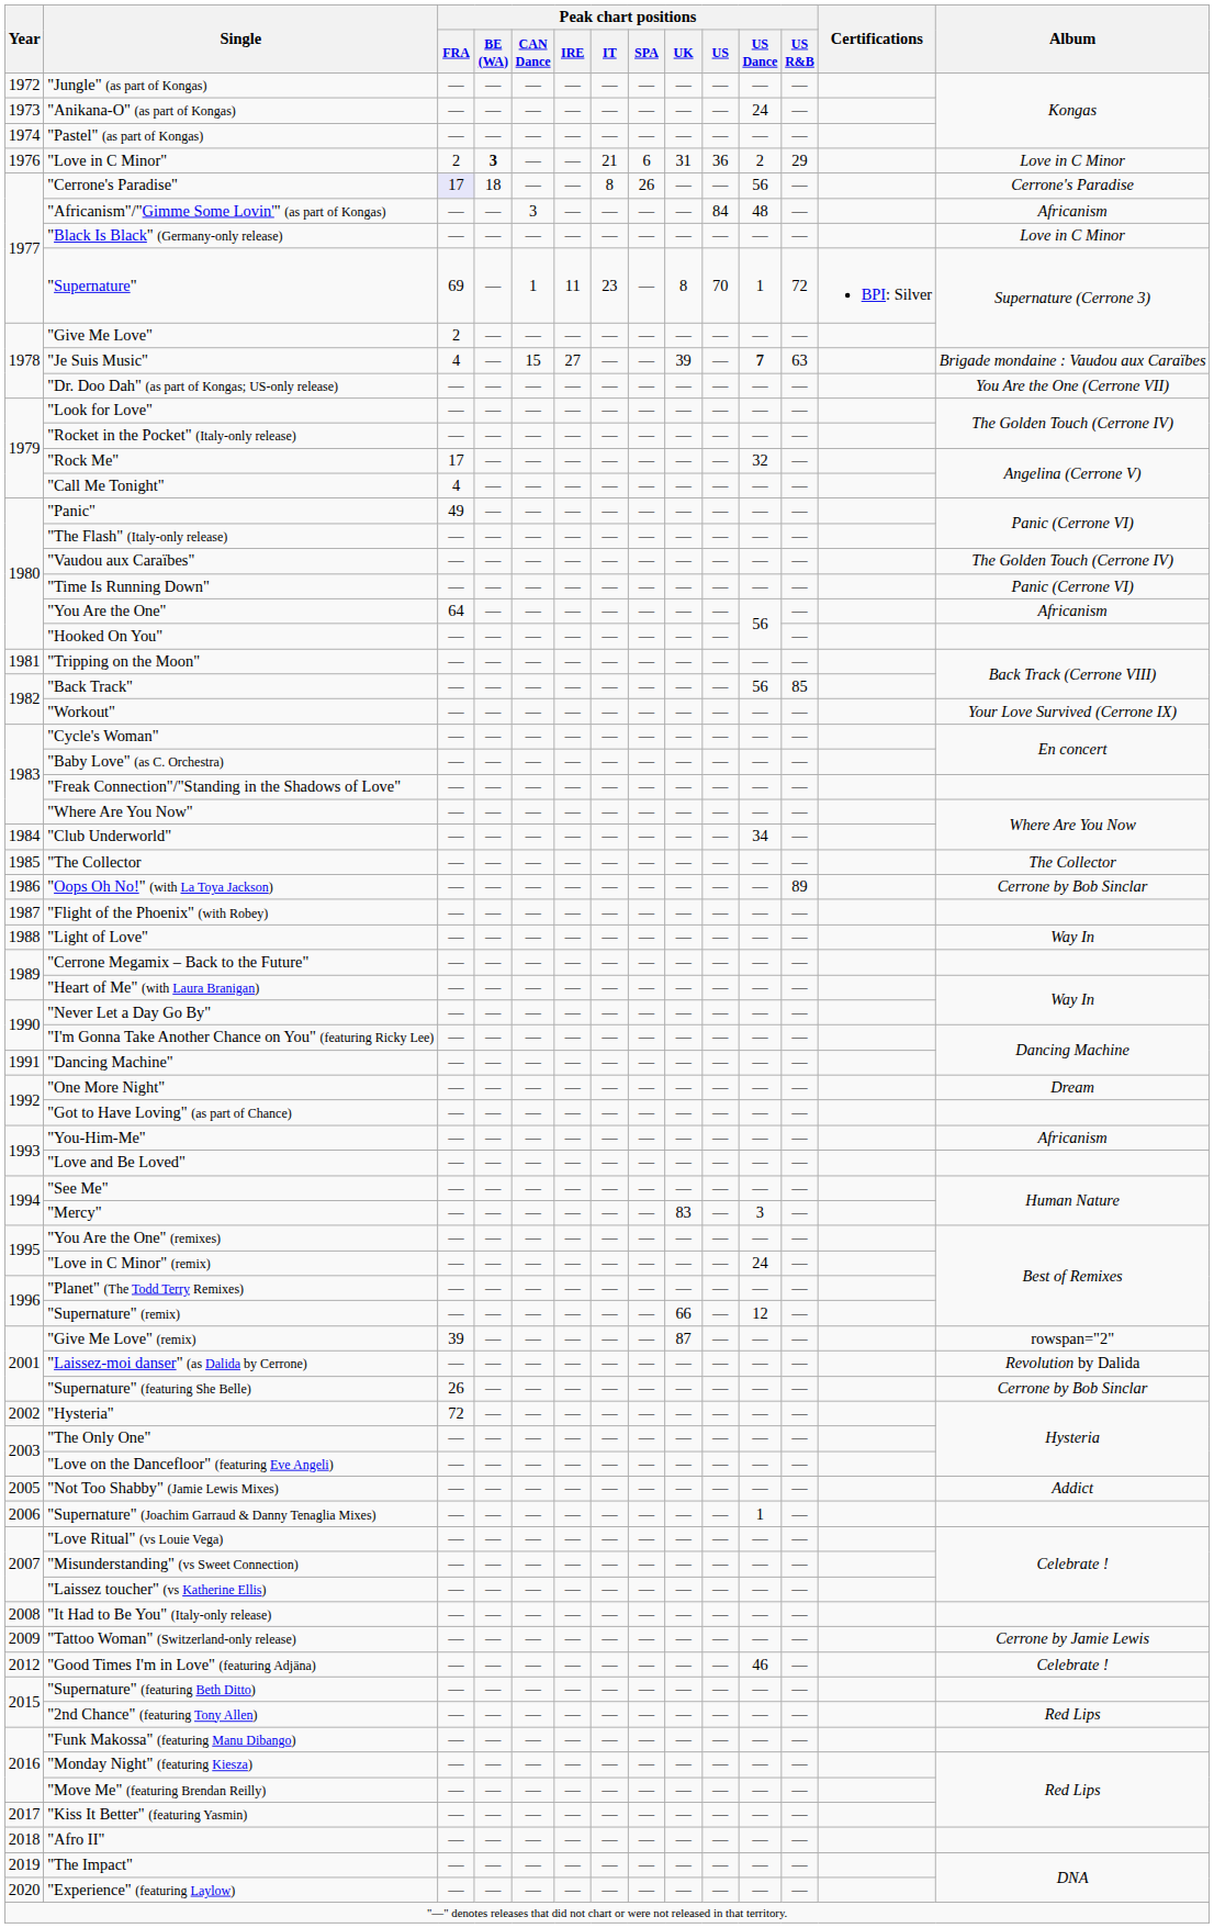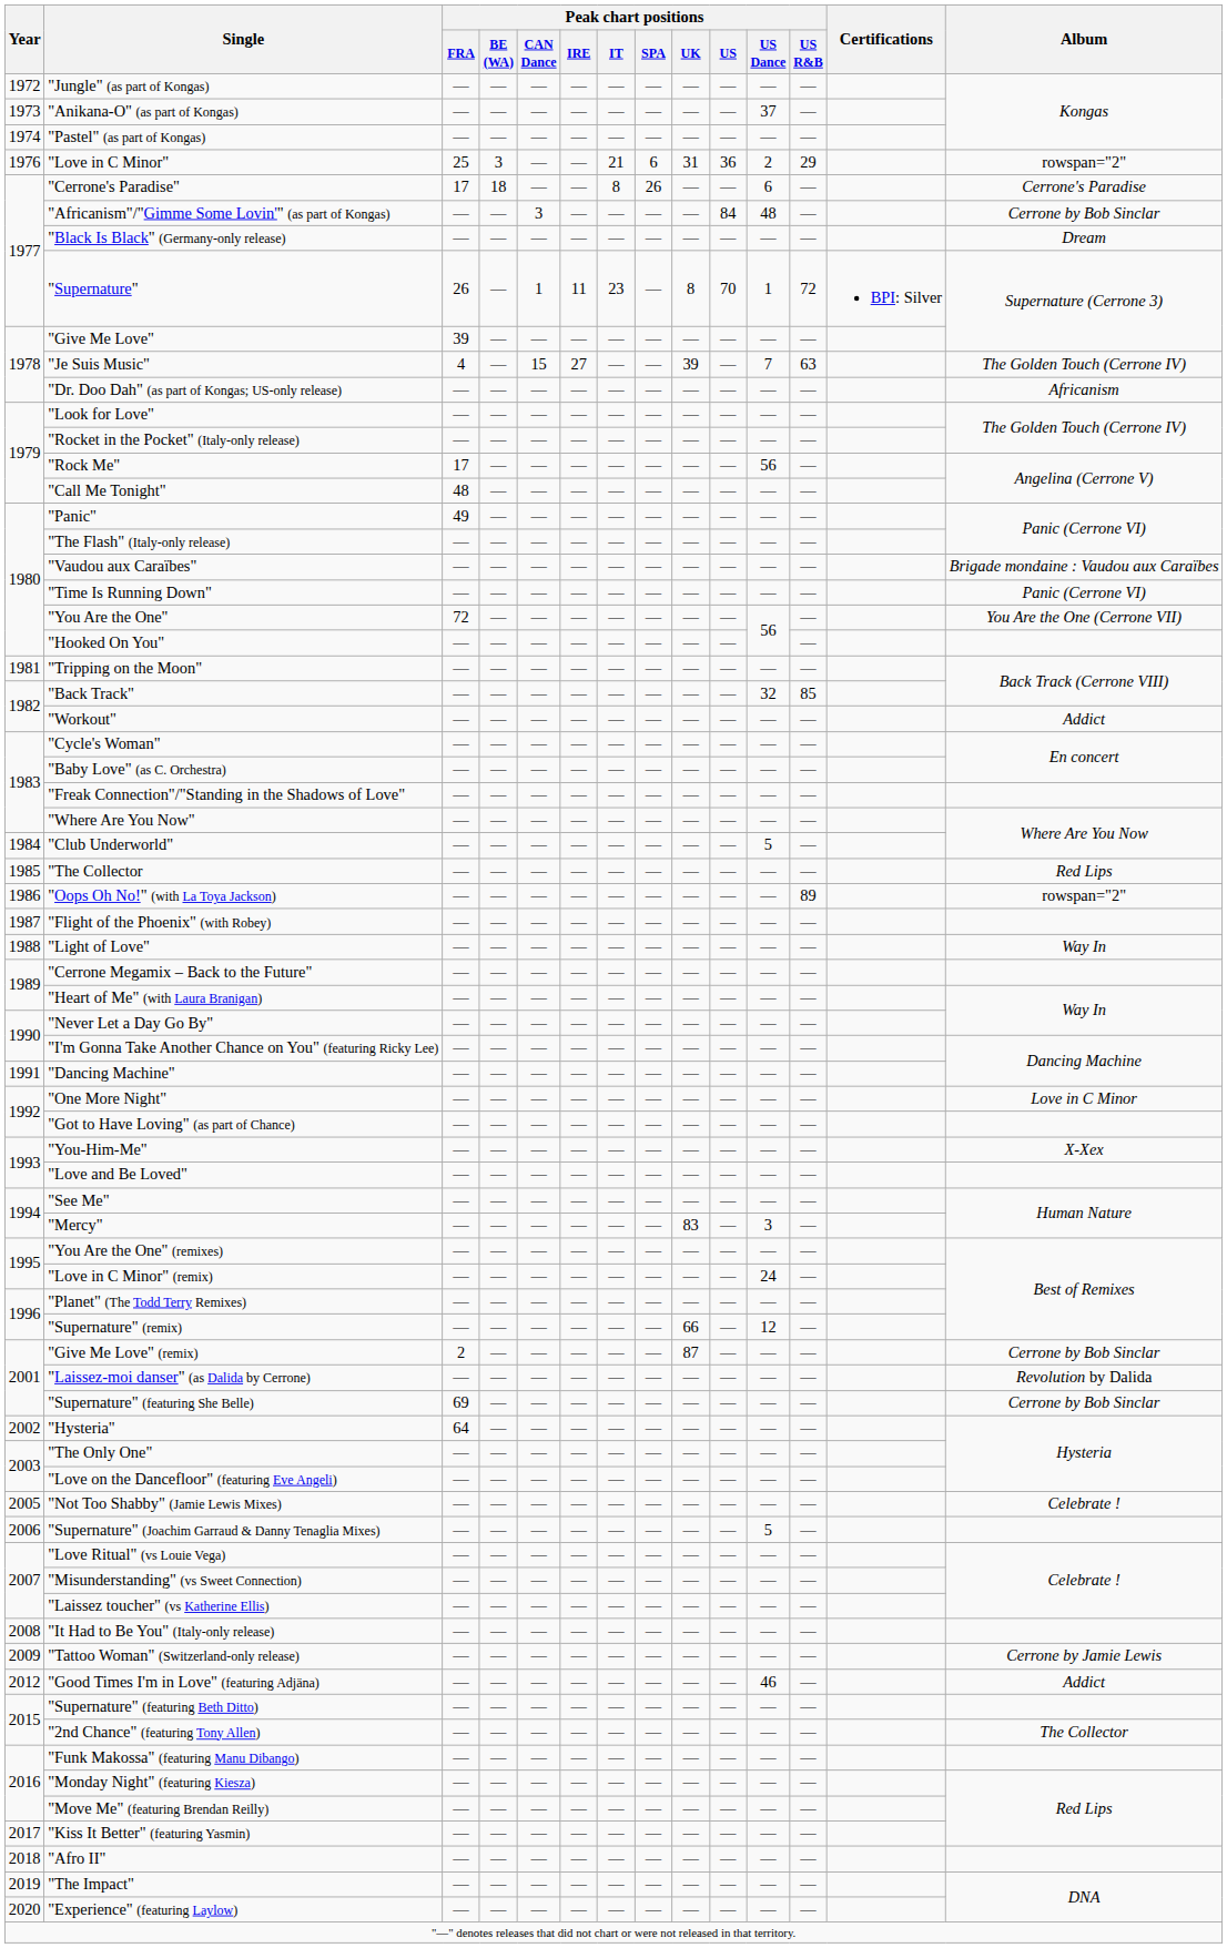"Anikana-O" (as part of Kongas) | Peak chart positions / US Dance: 24 -> 37
"Love in C Minor" | Peak chart positions / FRA: 2 -> 25
"Love in C Minor" | Peak chart positions / BE (WA): bold -> normal
"Love in C Minor" | Album: Love in C Minor -> rowspan="2"
"Cerrone's Paradise" | Peak chart positions / FRA: lavender background -> no background
"Cerrone's Paradise" | Peak chart positions / US Dance: 56 -> 6
"Africanism"/"Gimme Some Lovin'" (as part of Kongas) | Album: Africanism -> Cerrone by Bob Sinclar
"Black Is Black" (Germany-only release) | Album: Love in C Minor -> Dream
"Supernature" | Peak chart positions / FRA: 69 -> 26
"Give Me Love" | Peak chart positions / FRA: 2 -> 39
"Je Suis Music" | Peak chart positions / US Dance: bold -> normal
"Je Suis Music" | Album: Brigade mondaine : Vaudou aux Caraïbes -> The Golden Touch (Cerrone IV)
"Dr. Doo Dah" (as part of Kongas; US-only release) | Album: You Are the One (Cerrone VII) -> Africanism
"Rock Me" | Peak chart positions / US Dance: 32 -> 56
"Call Me Tonight" | Peak chart positions / FRA: 4 -> 48
"Vaudou aux Caraïbes" | Album: The Golden Touch (Cerrone IV) -> Brigade mondaine : Vaudou aux Caraïbes
"You Are the One" | Peak chart positions / FRA: 64 -> 72
"You Are the One" | Album: Africanism -> You Are the One (Cerrone VII)
"Back Track" | Peak chart positions / US Dance: 56 -> 32
"Workout" | Album: Your Love Survived (Cerrone IX) -> Addict
"Club Underworld" | Peak chart positions / US Dance: 34 -> 5
"The Collector | Album: The Collector -> Red Lips
"Oops Oh No!" (with La Toya Jackson) | Album: Cerrone by Bob Sinclar -> rowspan="2"
"One More Night" | Album: Dream -> Love in C Minor
"You-Him-Me" | Album: Africanism -> X-Xex
"Give Me Love" (remix) | Peak chart positions / FRA: 39 -> 2
"Give Me Love" (remix) | Album: rowspan="2" -> Cerrone by Bob Sinclar
"Supernature" (featuring She Belle) | Peak chart positions / FRA: 26 -> 69
"Hysteria" | Peak chart positions / FRA: 72 -> 64
"Not Too Shabby" (Jamie Lewis Mixes) | Album: Addict -> Celebrate !
"Supernature" (Joachim Garraud & Danny Tenaglia Mixes) | Peak chart positions / US Dance: 1 -> 5
"Good Times I'm in Love" (featuring Adjäna) | Album: Celebrate ! -> Addict
"2nd Chance" (featuring Tony Allen) | Album: Red Lips -> The Collector
